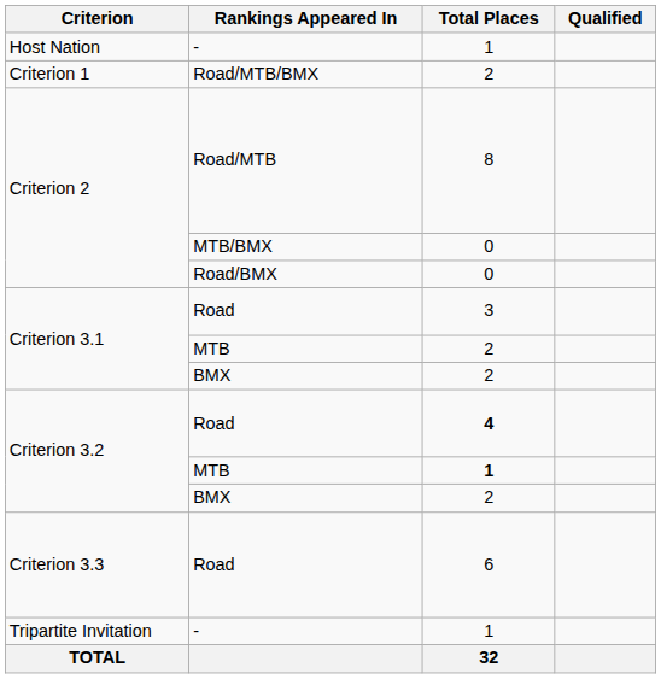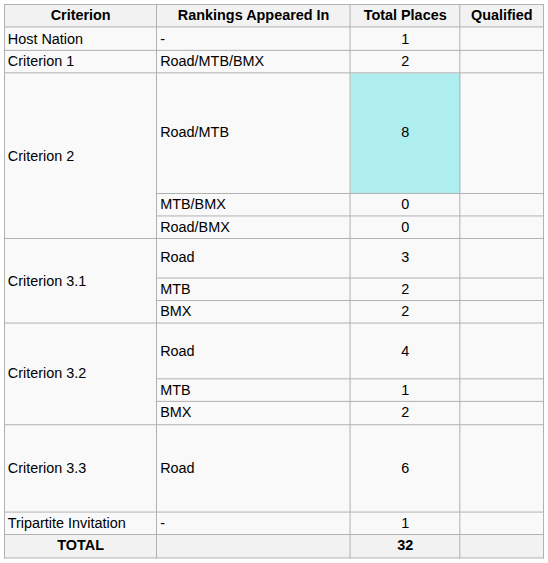Road/MTB | Total Places: no background -> paleturquoise background
Criterion 3.2 / Road | Total Places: bold -> normal
Criterion 3.2 / MTB | Total Places: bold -> normal
